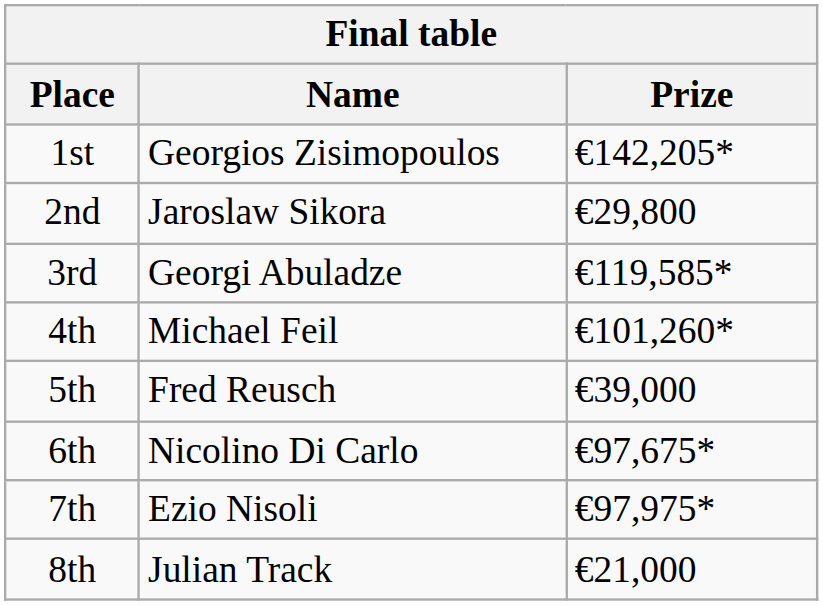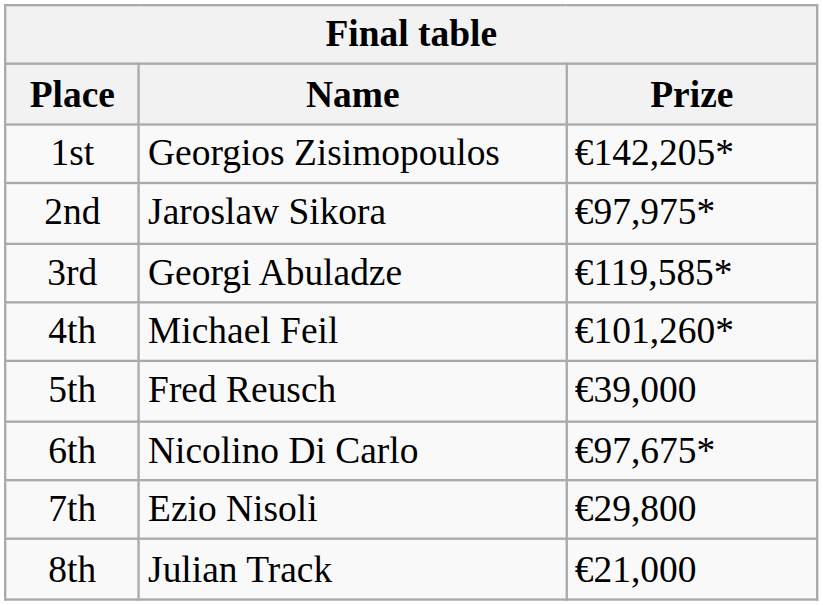2nd | Prize: €29,800 -> €97,975*
7th | Prize: €97,975* -> €29,800
